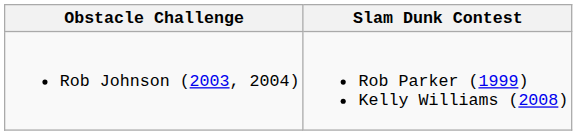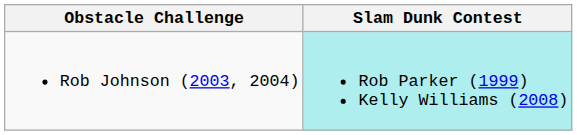Rob Johnson (2003, 2004) | Slam Dunk Contest: no background -> paleturquoise background
